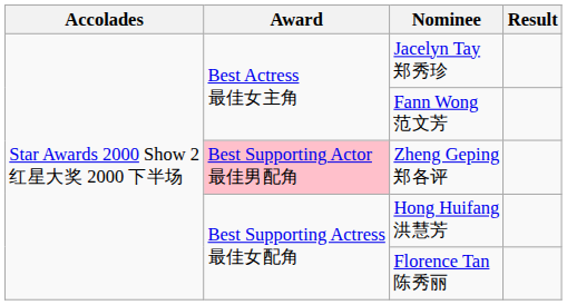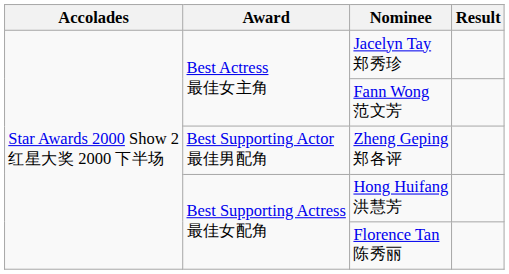Zheng Geping 郑各评 | Award: pink background -> no background
